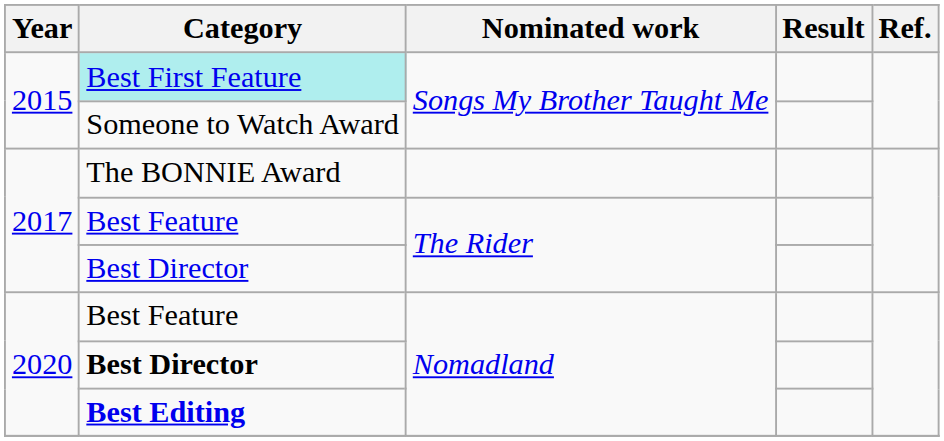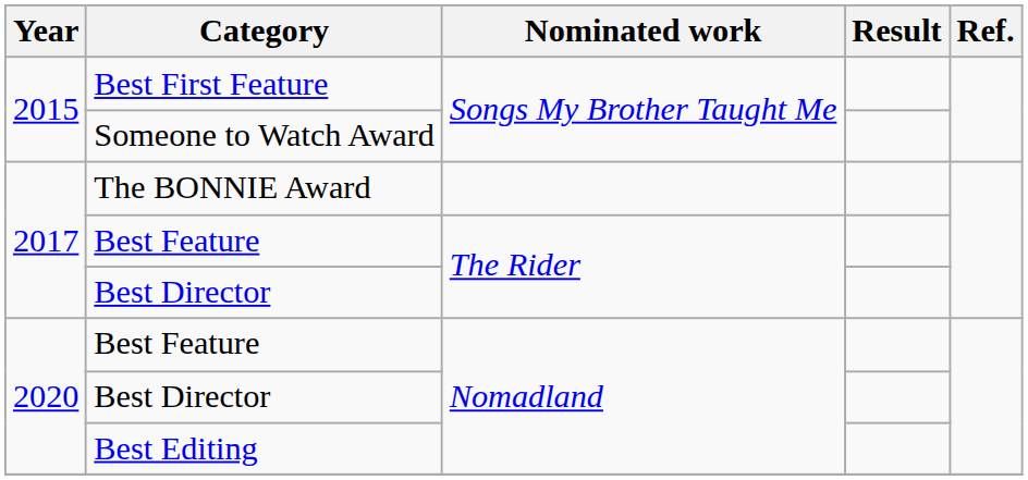Best First Feature | Category: paleturquoise background -> no background
Best Director / Nomadland | Category: bold -> normal
Best Editing | Category: bold -> normal
